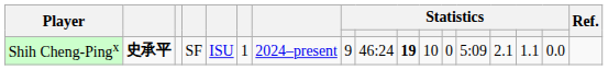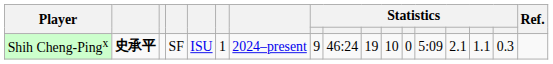Shih Cheng-Pingx | column 10: bold -> normal
Shih Cheng-Pingx | column 16: 0.0 -> 0.3
